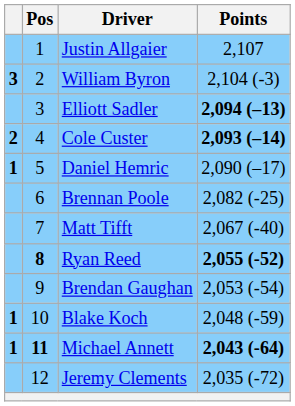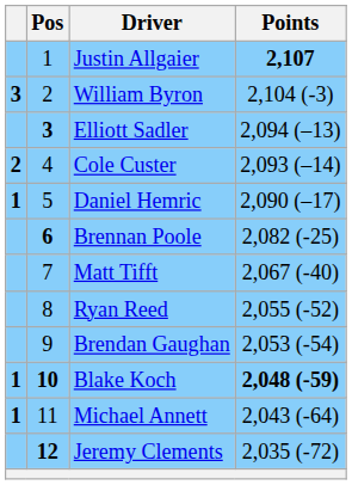Justin Allgaier | Points: normal -> bold
Elliott Sadler | Pos: normal -> bold
Elliott Sadler | Points: bold -> normal
Cole Custer | Points: bold -> normal
Brennan Poole | Pos: normal -> bold
Ryan Reed | Pos: bold -> normal
Ryan Reed | Points: bold -> normal
Blake Koch | Pos: normal -> bold
Blake Koch | Points: normal -> bold
Michael Annett | Pos: bold -> normal
Michael Annett | Points: bold -> normal
Jeremy Clements | Pos: normal -> bold
